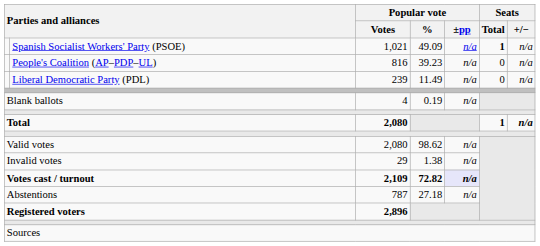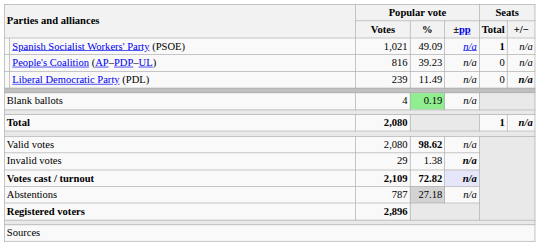Liberal Democratic Party (PDL) | Seats / +/−: normal -> bold
Blank ballots | Popular vote / %: no background -> lightgreen background
Valid votes | Popular vote / %: normal -> bold
Invalid votes | Popular vote / ±pp: normal -> bold
Abstentions | Popular vote / %: no background -> lightgrey background
